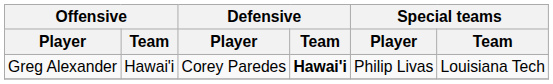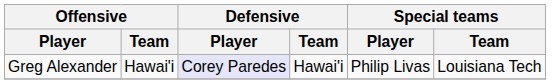Greg Alexander | Defensive / Player: no background -> lavender background
Greg Alexander | Defensive / Team: bold -> normal
